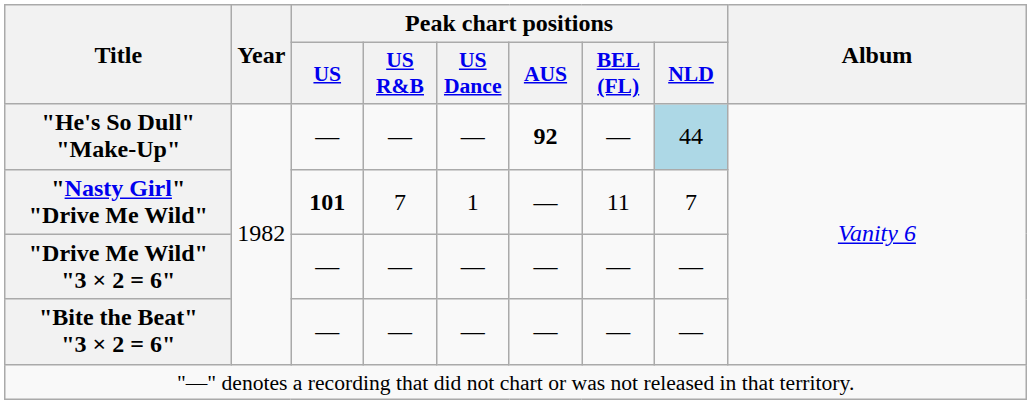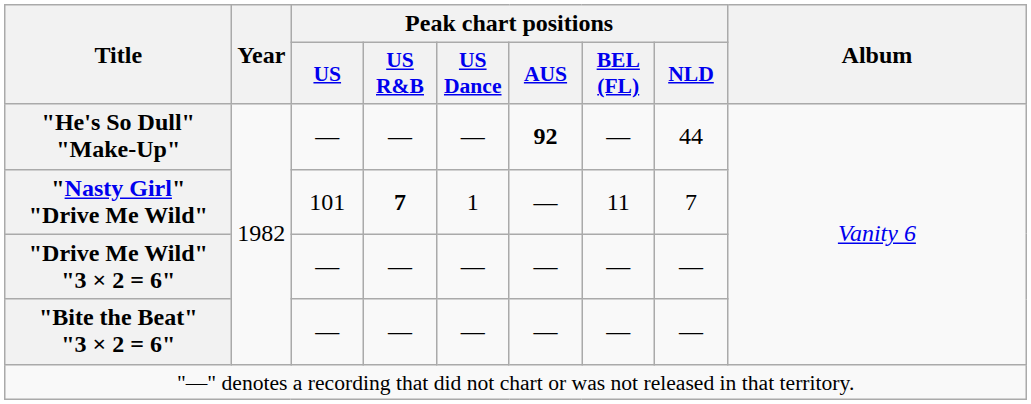"He's So Dull" "Make-Up" | Peak chart positions / NLD: lightblue background -> no background
"Nasty Girl" "Drive Me Wild" | Peak chart positions / US: bold -> normal
"Nasty Girl" "Drive Me Wild" | Peak chart positions / US R&B: normal -> bold
